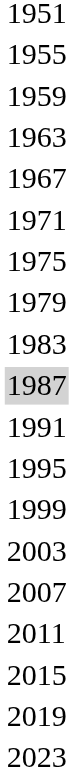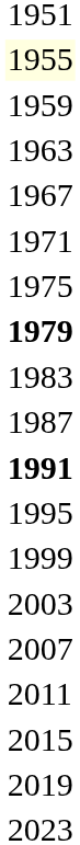1955 | column 1: no background -> lightyellow background
1979 | column 1: normal -> bold
1987 | column 1: lightgrey background -> no background
1991 | column 1: normal -> bold
